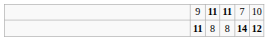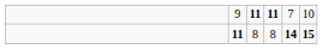row 2 | column 6: 12 -> 15
